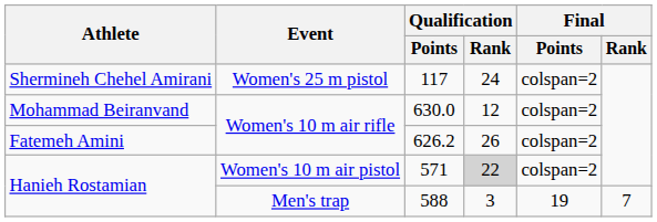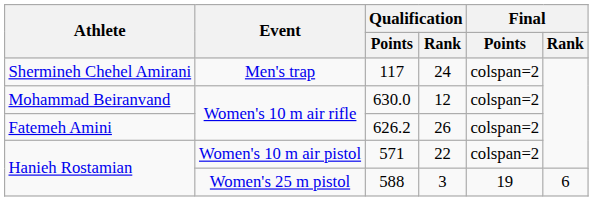117 | Event: Women's 25 m pistol -> Men's trap
571 | Qualification / Rank: lightgrey background -> no background
588 | Event: Men's trap -> Women's 25 m pistol
588 | Final / Rank: 7 -> 6
